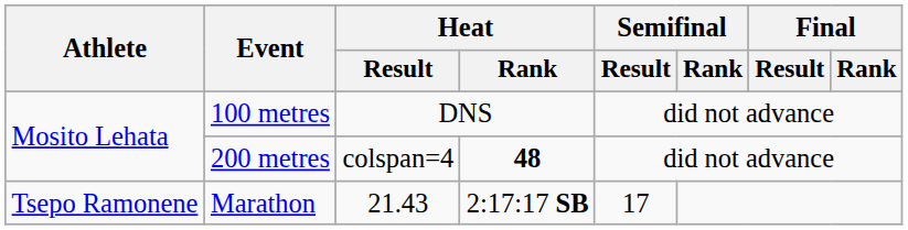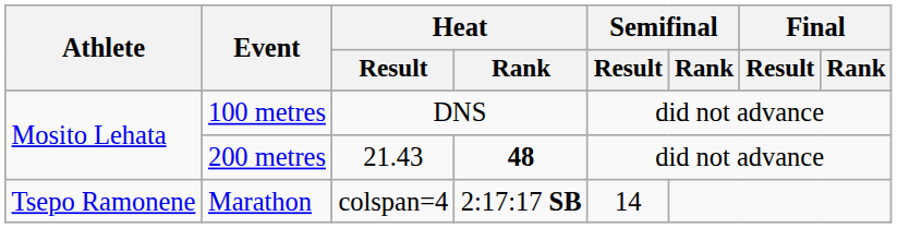200 metres | Heat / Result: colspan=4 -> 21.43
Marathon | Heat / Result: 21.43 -> colspan=4
Marathon | Semifinal / Result: 17 -> 14
